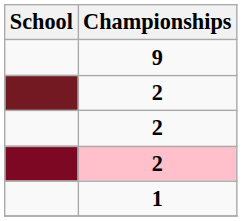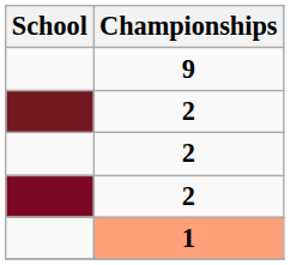row 5 | Championships: pink background -> no background
row 6 | Championships: no background -> lightsalmon background
